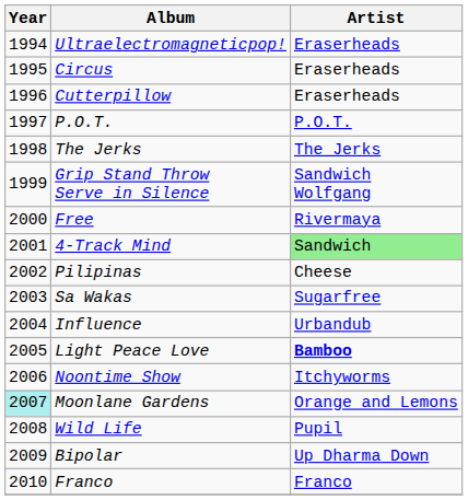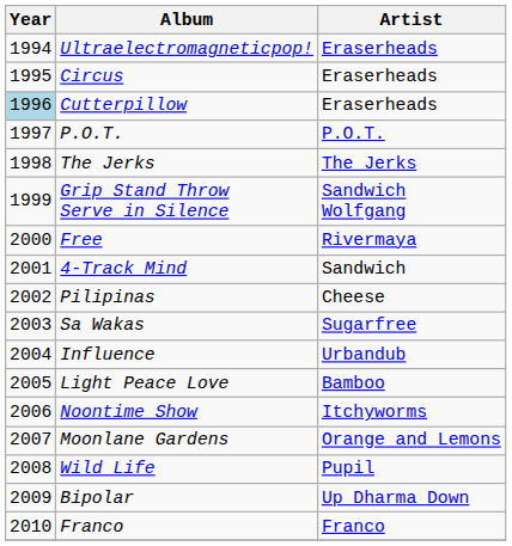Cutterpillow | Year: no background -> lightblue background
4-Track Mind | Artist: lightgreen background -> no background
Light Peace Love | Artist: bold -> normal
Moonlane Gardens | Year: paleturquoise background -> no background
